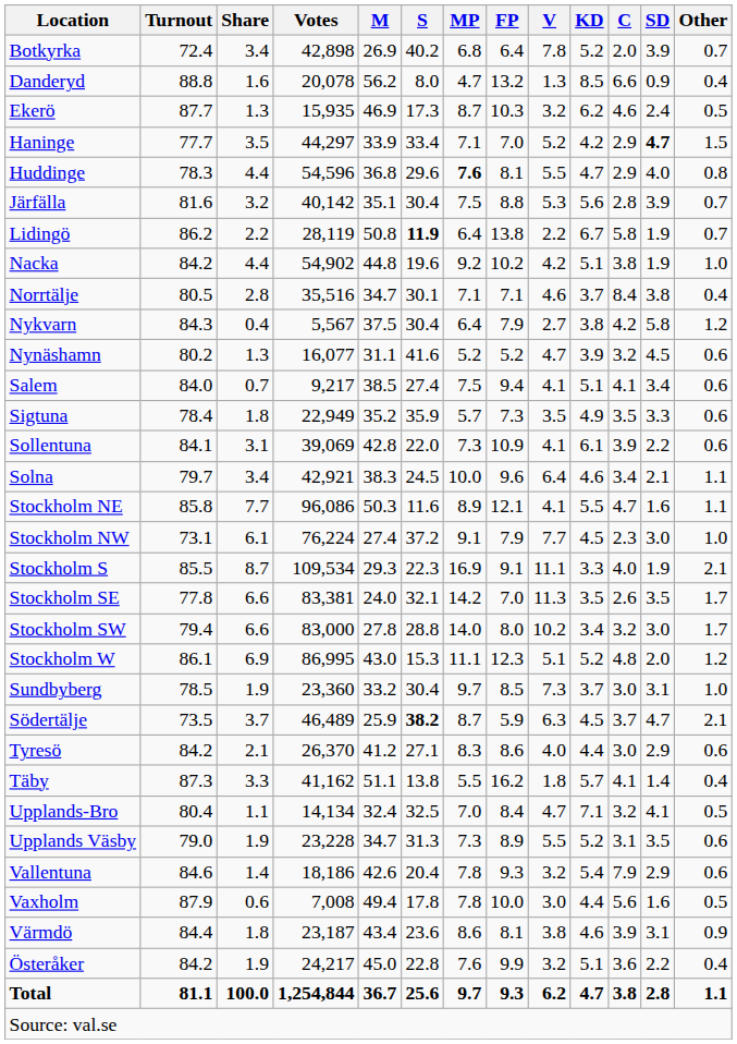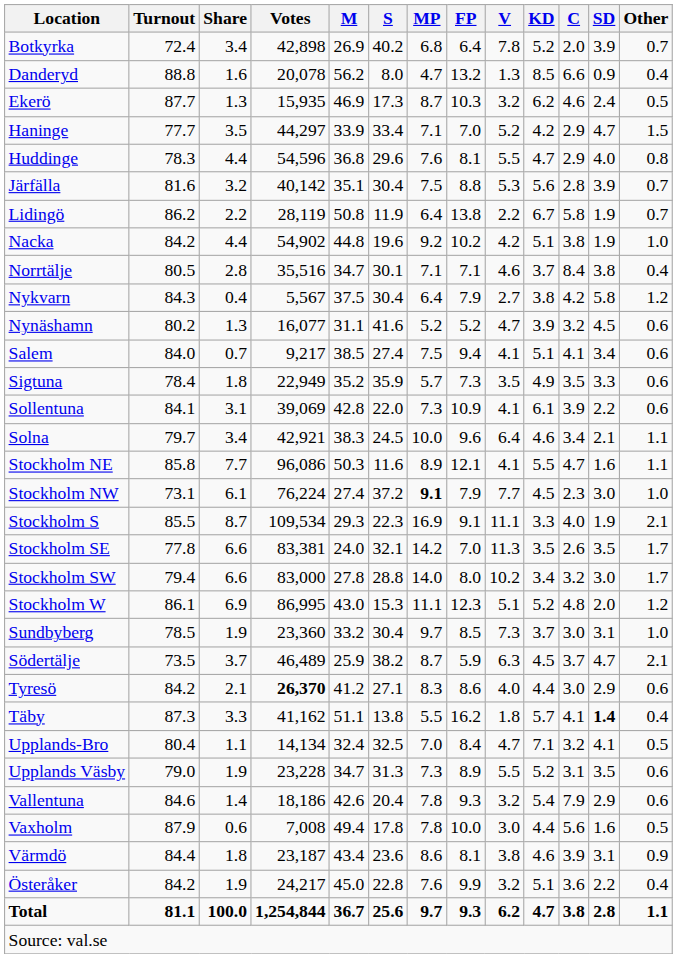Haninge | SD: bold -> normal
Huddinge | MP: bold -> normal
Lidingö | S: bold -> normal
Stockholm NW | MP: normal -> bold
Södertälje | S: bold -> normal
Tyresö | Votes: normal -> bold
Täby | SD: normal -> bold
